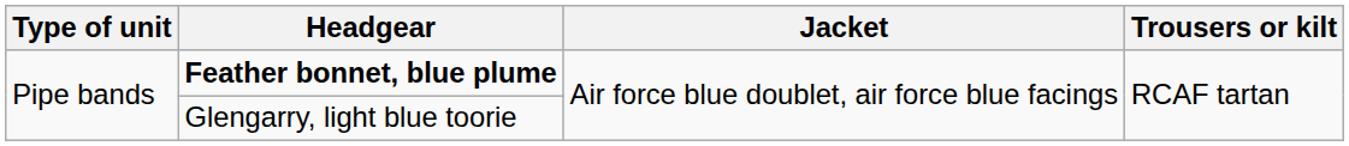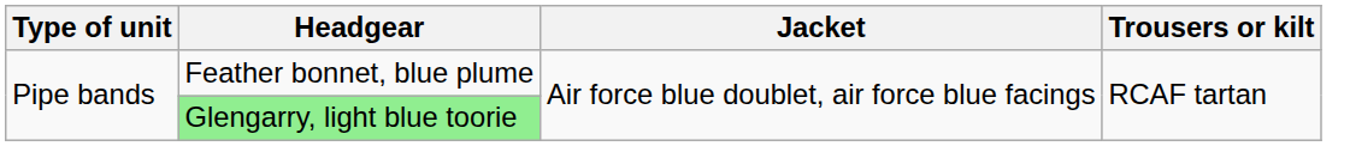Feather bonnet, blue plume | Headgear: bold -> normal
Glengarry, light blue toorie | Headgear: no background -> lightgreen background
